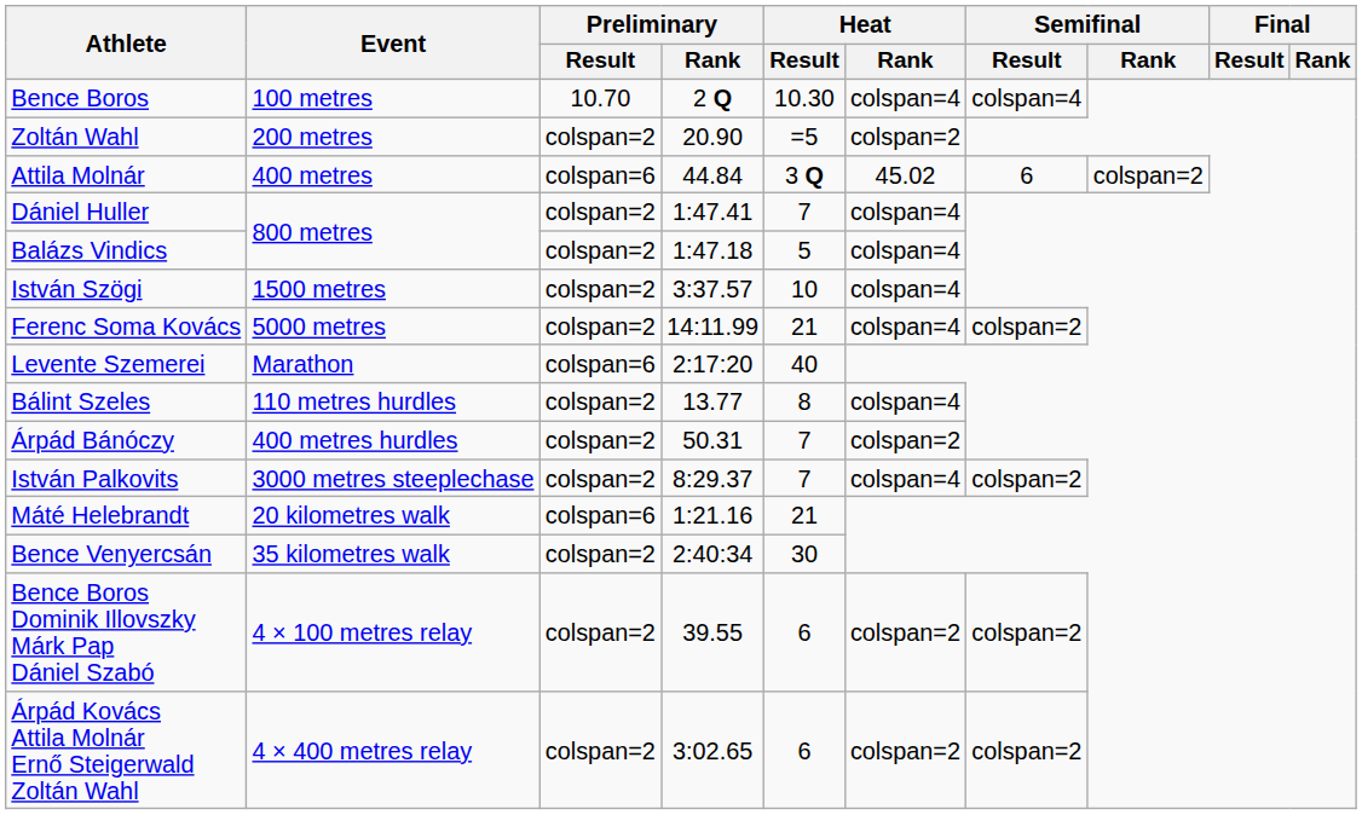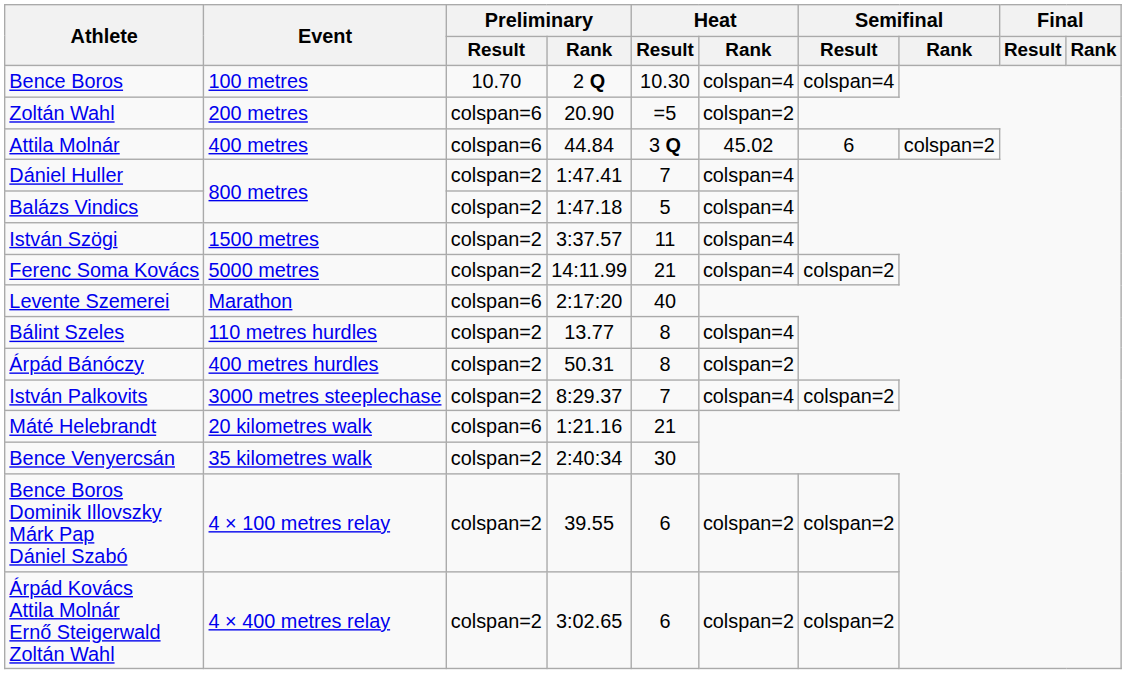Zoltán Wahl | Preliminary / Result: colspan=2 -> colspan=6
István Szögi | Heat / Result: 10 -> 11
Árpád Bánóczy | Heat / Result: 7 -> 8
